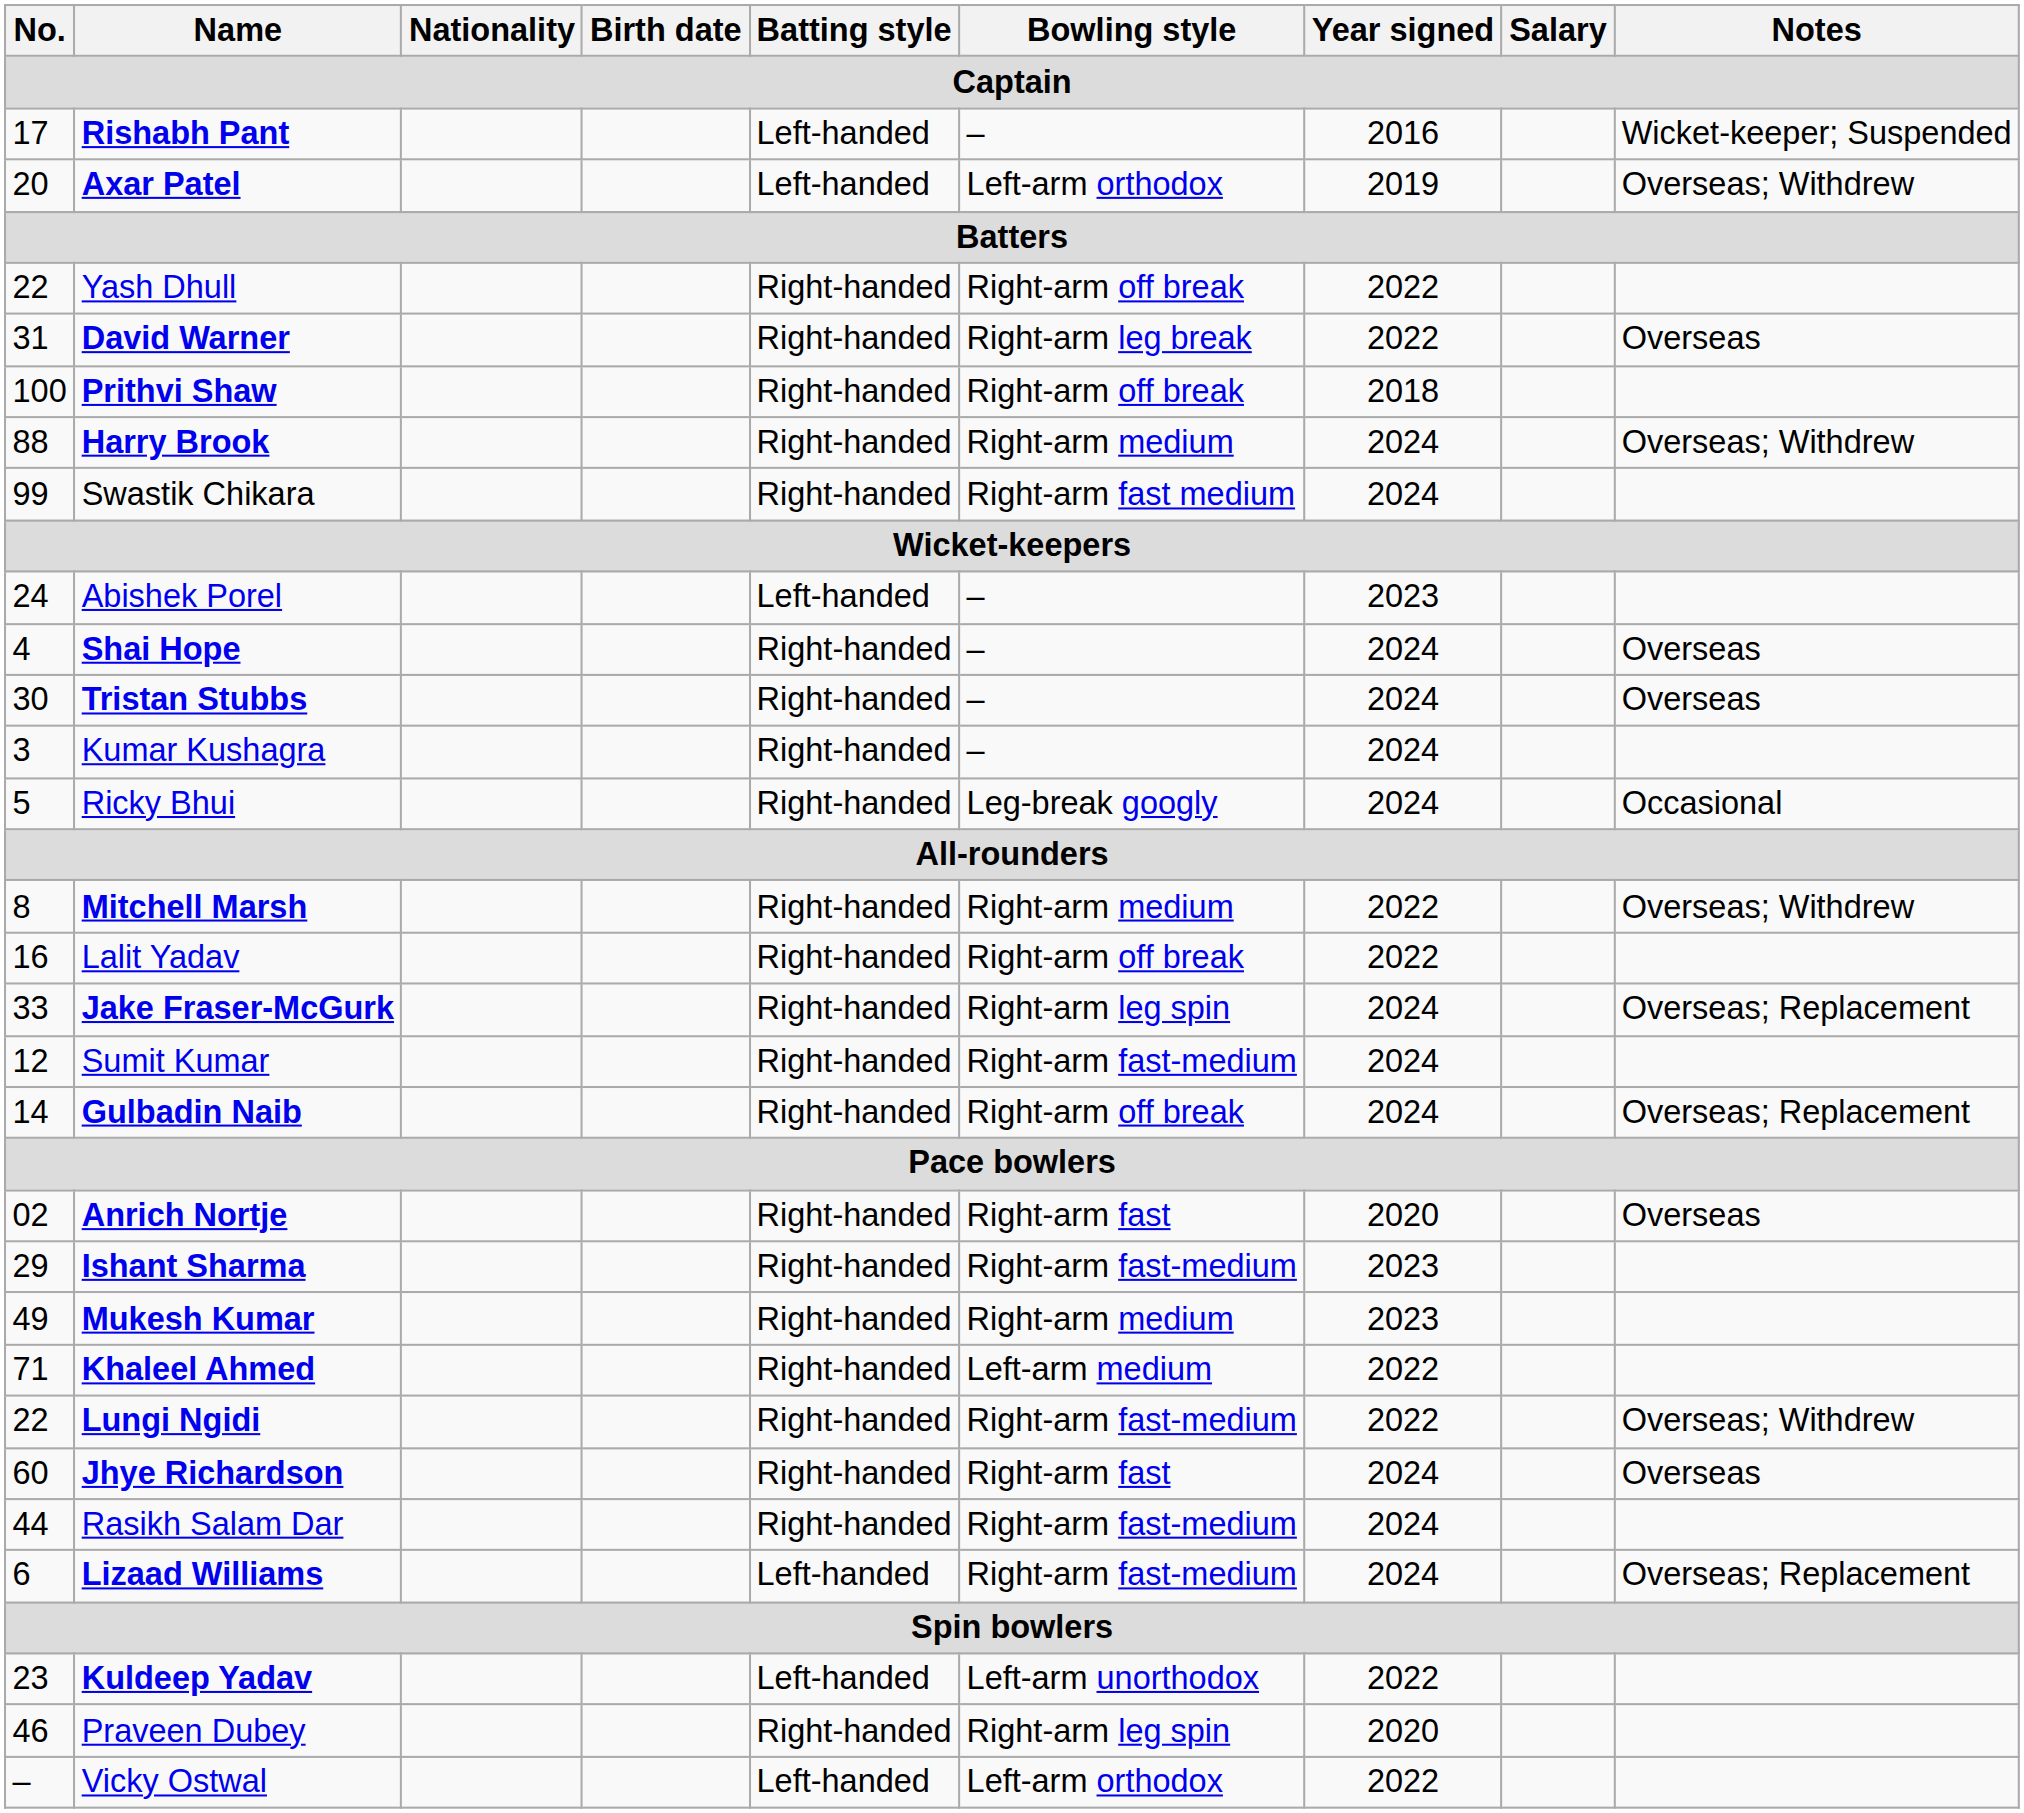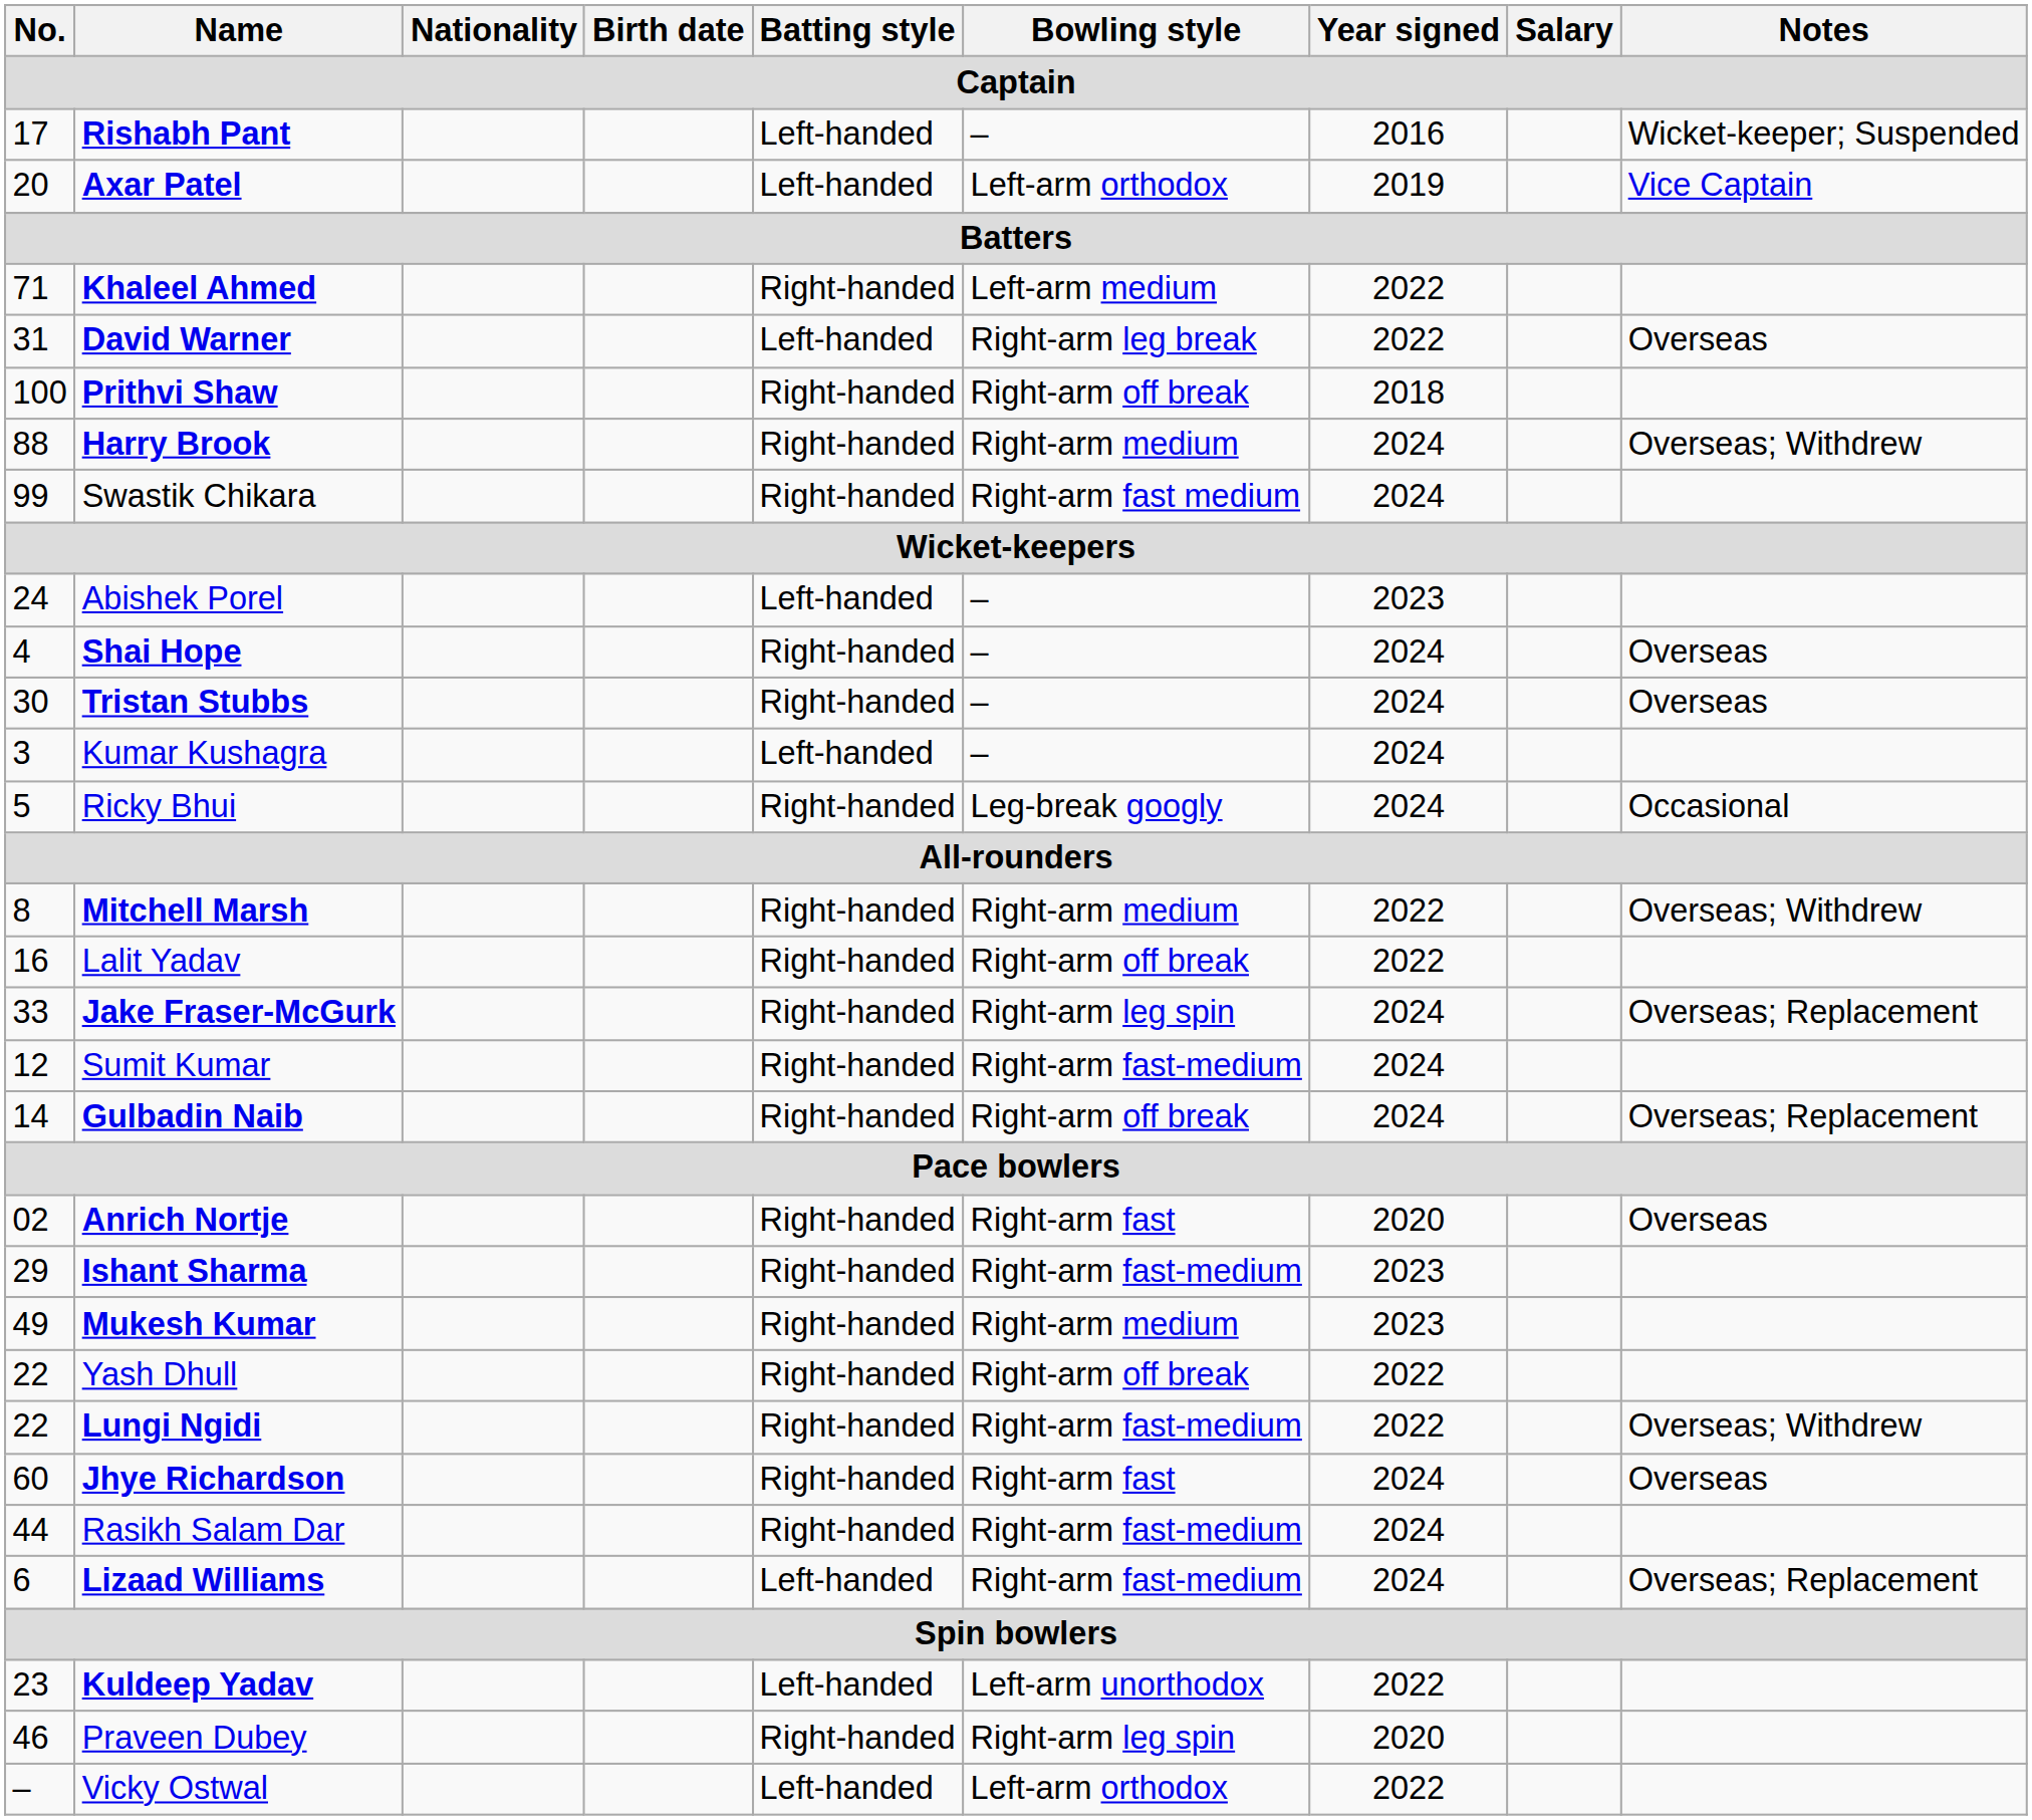Axar Patel | Notes: Overseas; Withdrew -> Vice Captain
rows swapped: Yash Dhull <-> Khaleel Ahmed
David Warner | Batting style: Right-handed -> Left-handed
Kumar Kushagra | Batting style: Right-handed -> Left-handed
